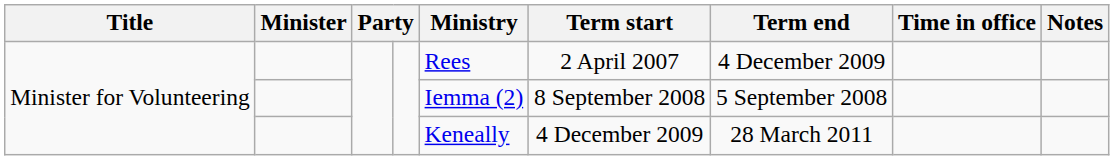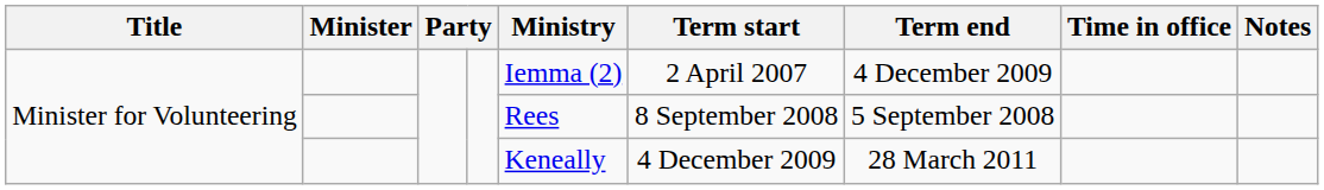row 2 | Ministry: Rees -> Iemma (2)
row 3 | Ministry: Iemma (2) -> Rees
